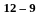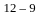row 1 | column 1: bold -> normal
